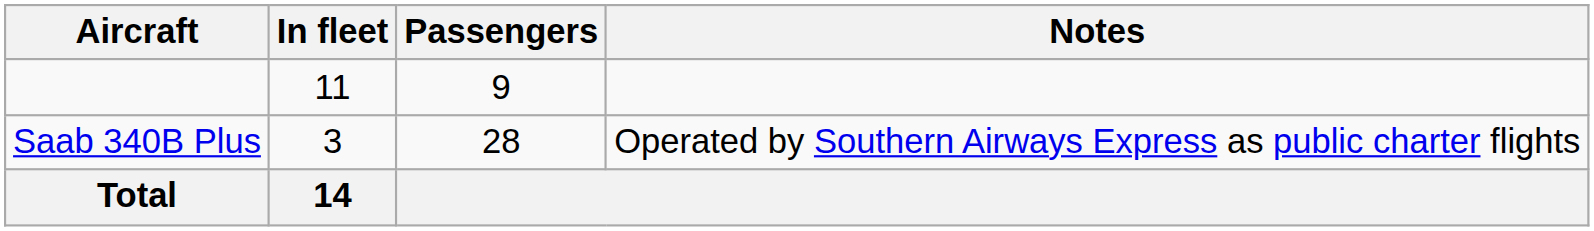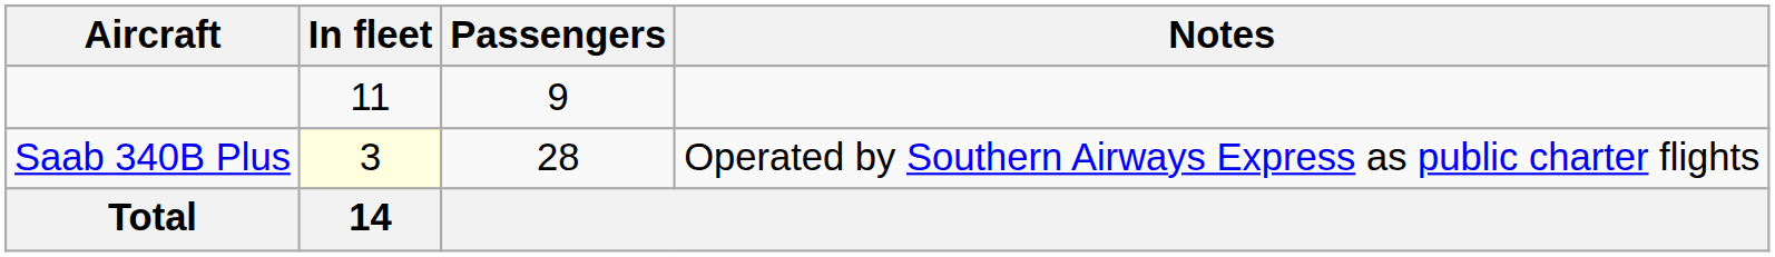Saab 340B Plus | In fleet: no background -> lightyellow background
